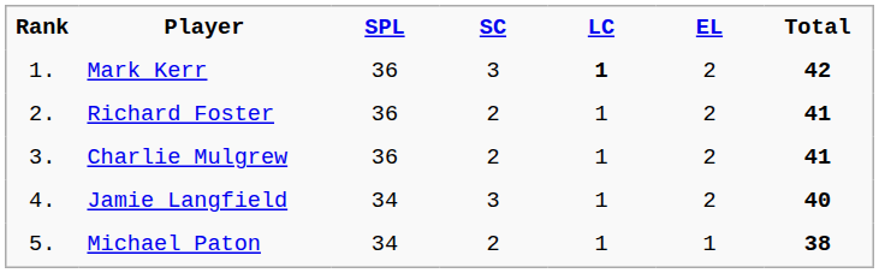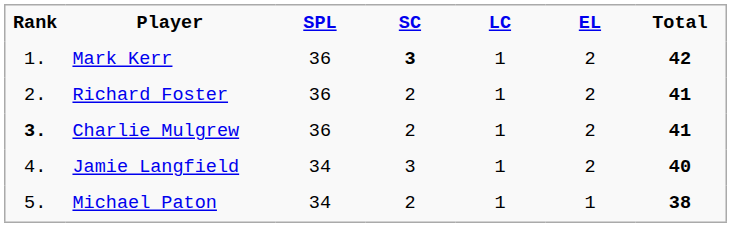Mark Kerr | SC: normal -> bold
Mark Kerr | LC: bold -> normal
Charlie Mulgrew | Rank: normal -> bold
